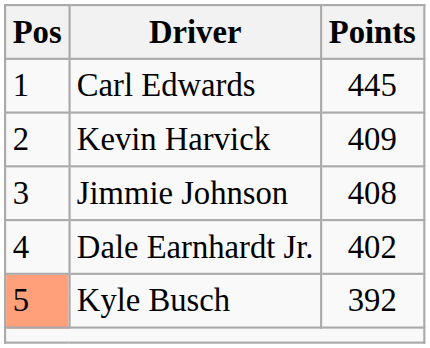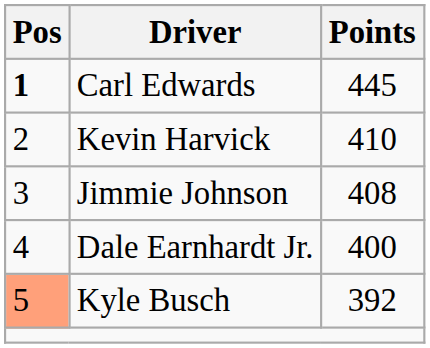Carl Edwards | Pos: normal -> bold
Kevin Harvick | Points: 409 -> 410
Dale Earnhardt Jr. | Points: 402 -> 400
